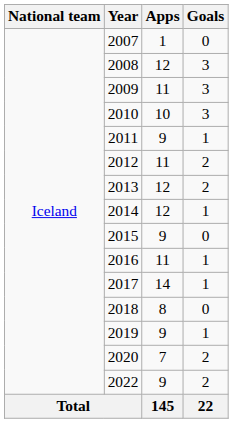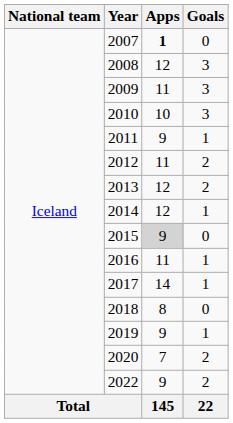2007 | Apps: normal -> bold
2015 | Apps: no background -> lightgrey background
